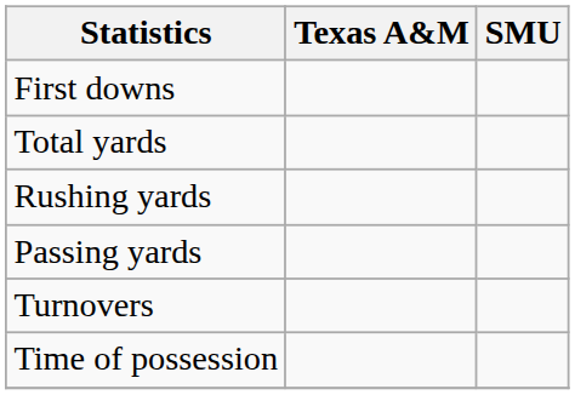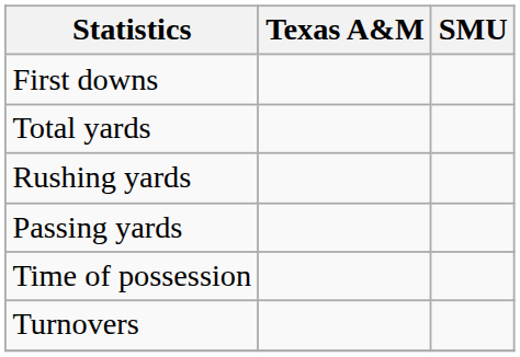rows swapped: Turnovers <-> Time of possession
